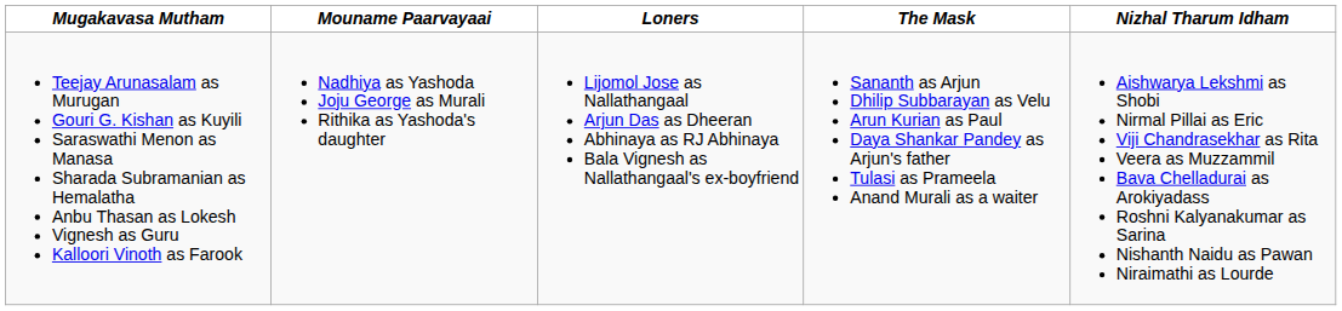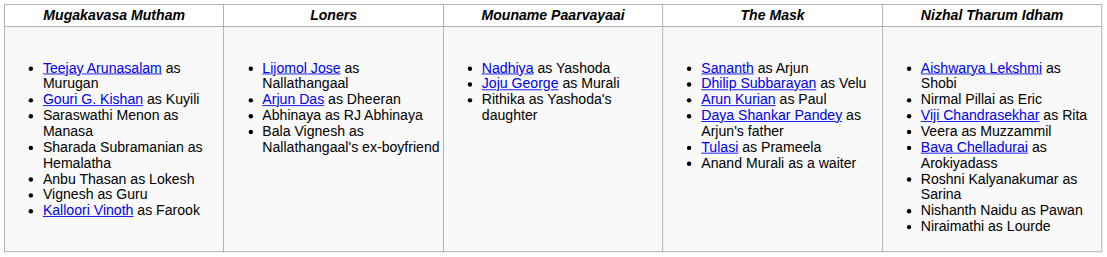columns swapped: Loners <-> Mouname Paarvayaai
